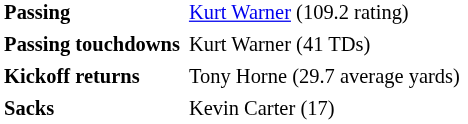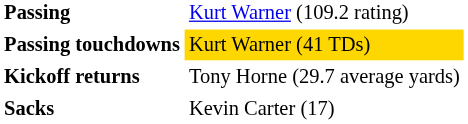Passing touchdowns | column 2: no background -> gold background
